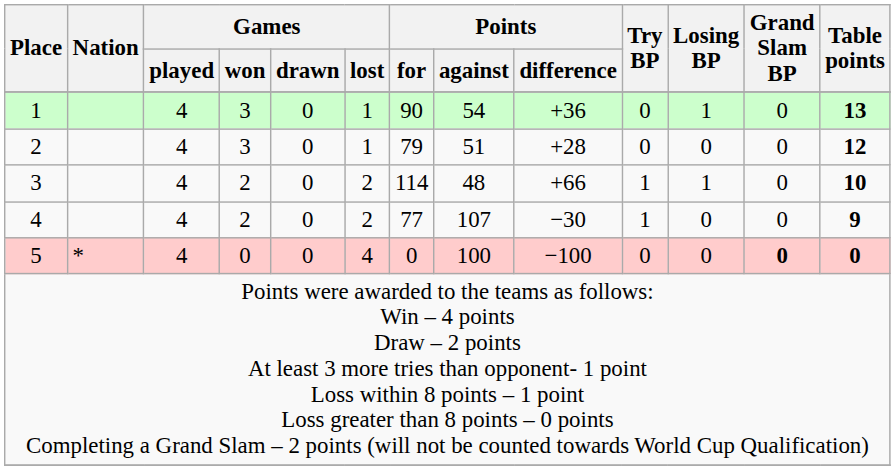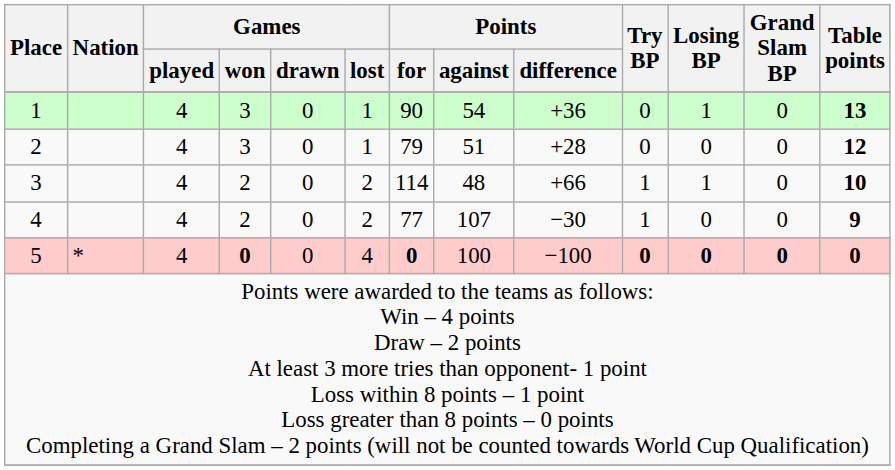5 | Games / won: normal -> bold
5 | Points / for: normal -> bold
5 | Try BP: normal -> bold
5 | Losing BP: normal -> bold
